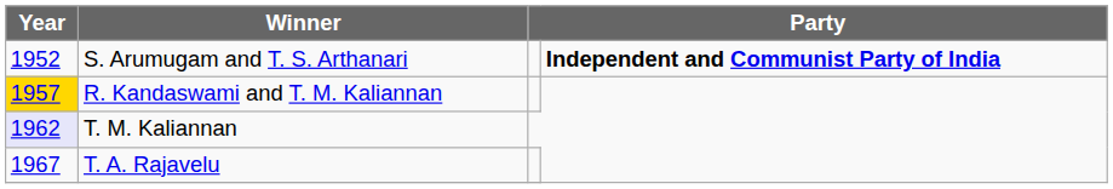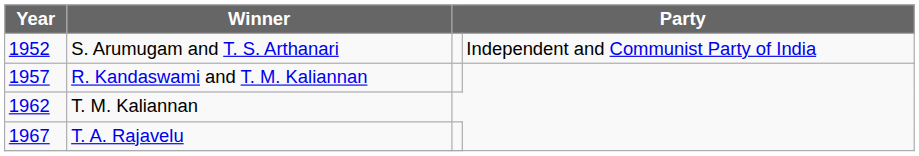S. Arumugam and T. S. Arthanari | column 4: bold -> normal
R. Kandaswami and T. M. Kaliannan | Year: gold background -> no background
T. M. Kaliannan | Year: lavender background -> no background
